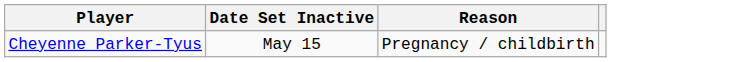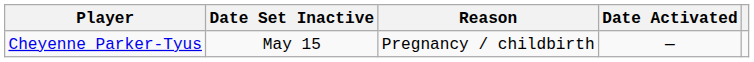+ column: Date Activated | —
